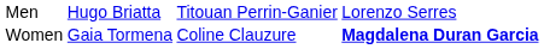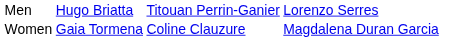Women | column 4: bold -> normal
